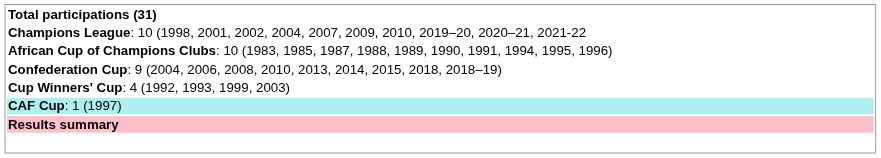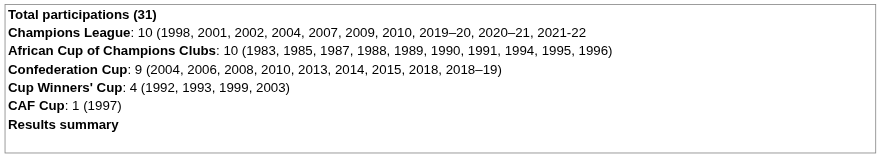row 6 | column 1: paleturquoise background -> no background
row 7 | column 1: pink background -> no background
